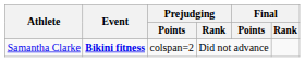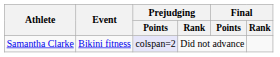Samantha Clarke | Event: bold -> normal
Samantha Clarke | Prejudging / Points: no background -> lavender background
